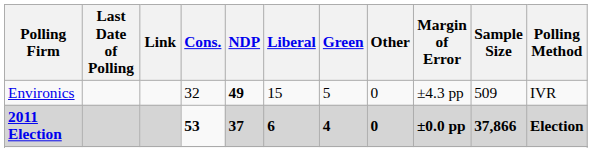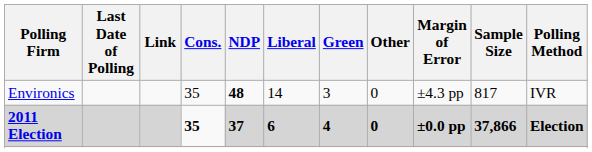Environics | Cons.: 32 -> 35
Environics | NDP: 49 -> 48
Environics | Liberal: 15 -> 14
Environics | Green: 5 -> 3
Environics | Sample Size: 509 -> 817
2011 Election | Cons.: 53 -> 35
